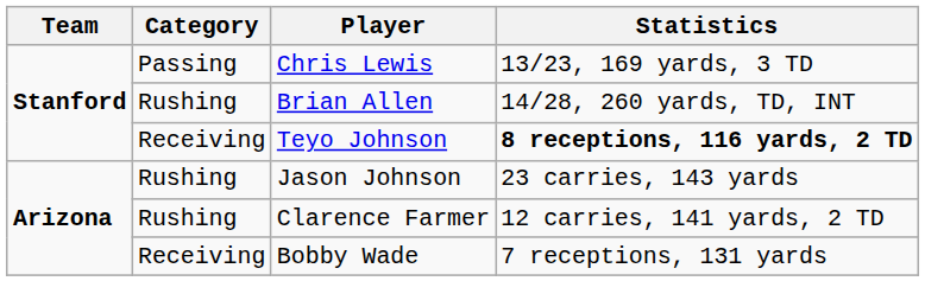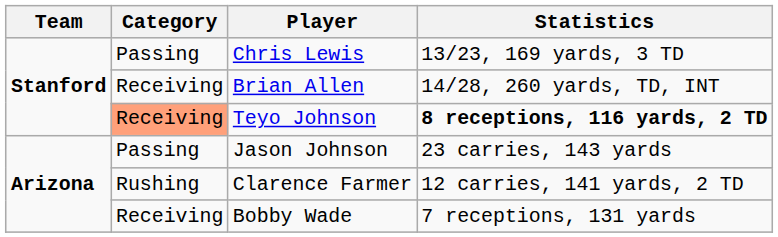Brian Allen | Category: Rushing -> Receiving
Teyo Johnson | Category: no background -> lightsalmon background
Jason Johnson | Category: Rushing -> Passing
